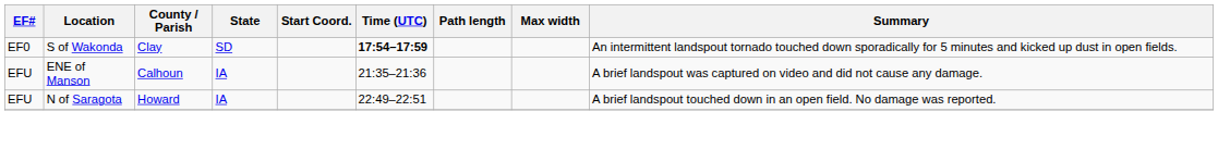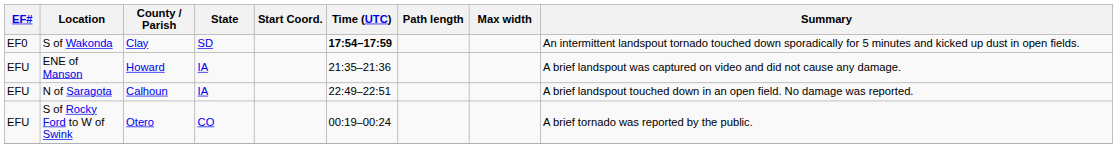ENE of Manson | County / Parish: Calhoun -> Howard
N of Saragota | County / Parish: Howard -> Calhoun
+ row: EFU | S of Rocky Ford to W of Swink | Otero | CO | 00:19–00:24 | A brief tornado was reported by the public.
